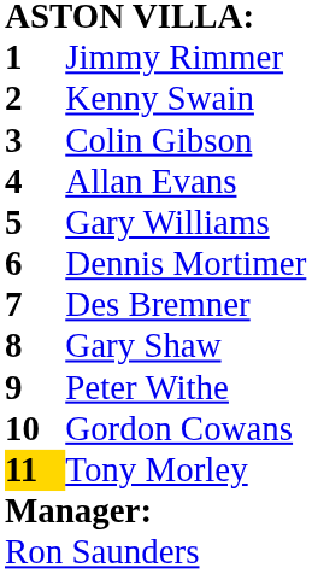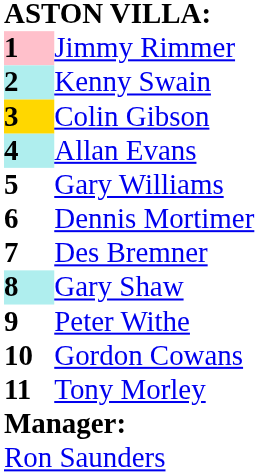Jimmy Rimmer | column 1: no background -> pink background
Kenny Swain | column 1: no background -> paleturquoise background
Colin Gibson | column 1: no background -> gold background
Allan Evans | column 1: no background -> paleturquoise background
Gary Shaw | column 1: no background -> paleturquoise background
Tony Morley | column 1: gold background -> no background
